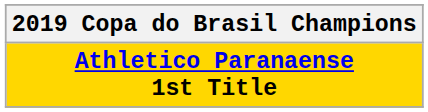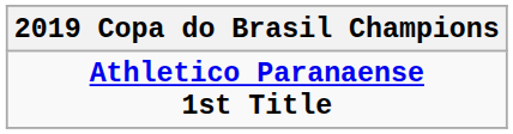row 2 | column 1: gold background -> no background
